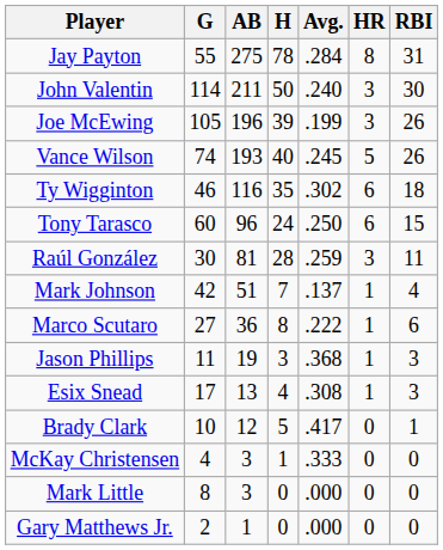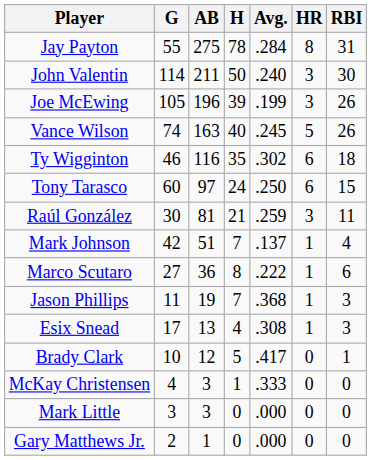Vance Wilson | AB: 193 -> 163
Tony Tarasco | AB: 96 -> 97
Raúl González | H: 28 -> 21
Jason Phillips | H: 3 -> 7
Mark Little | G: 8 -> 3
